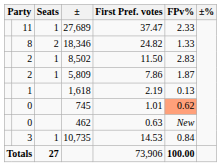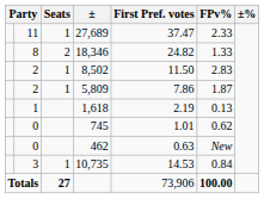745 | FPv%: lightsalmon background -> no background
